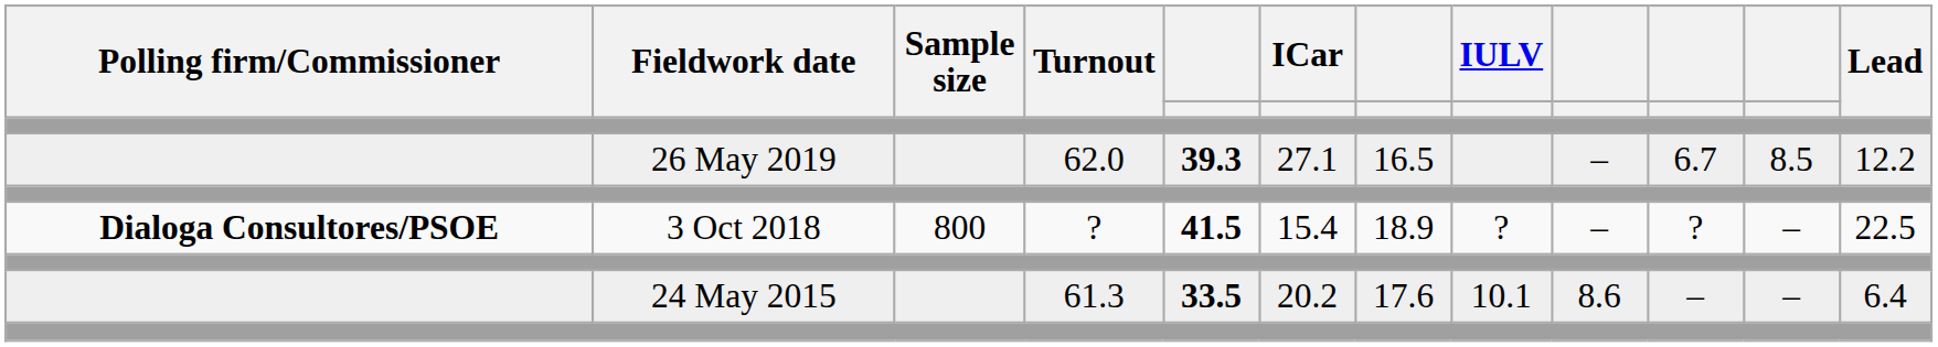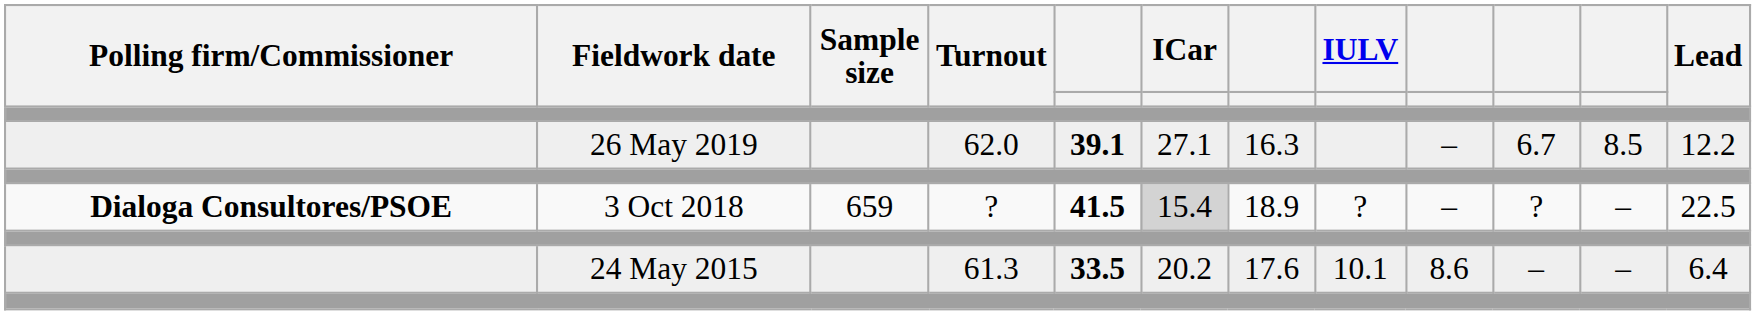26 May 2019 | column 5: 39.3 -> 39.1
26 May 2019 | column 7: 16.5 -> 16.3
3 Oct 2018 | Sample size: 800 -> 659
3 Oct 2018 | ICar: no background -> lightgrey background
